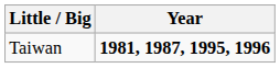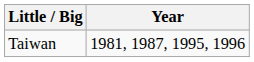Taiwan | Year: bold -> normal
